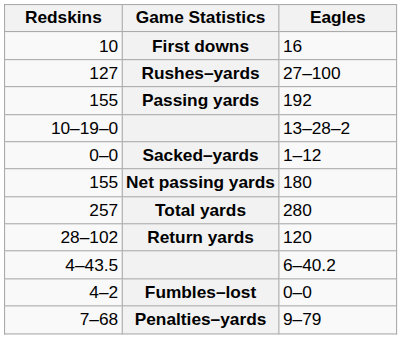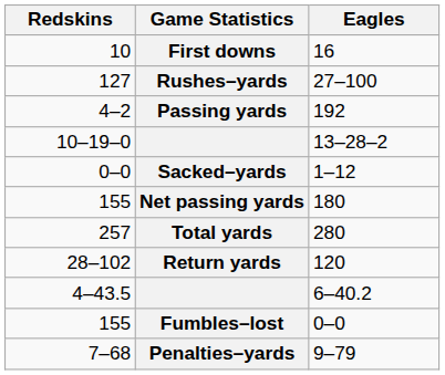Passing yards | Redskins: 155 -> 4–2
Fumbles–lost | Redskins: 4–2 -> 155
